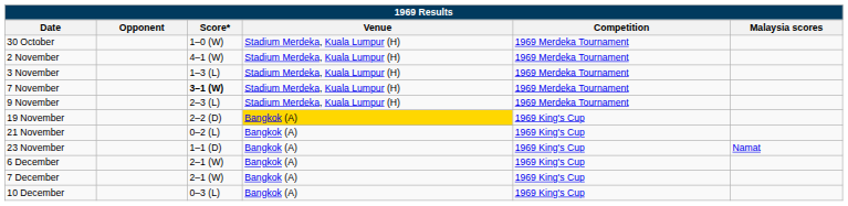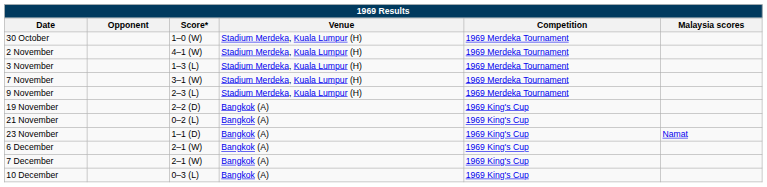7 November | Score*: bold -> normal
19 November | Venue: gold background -> no background
